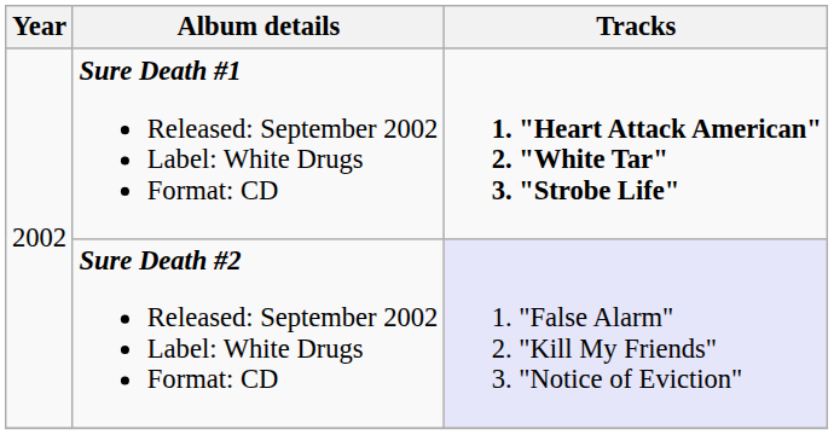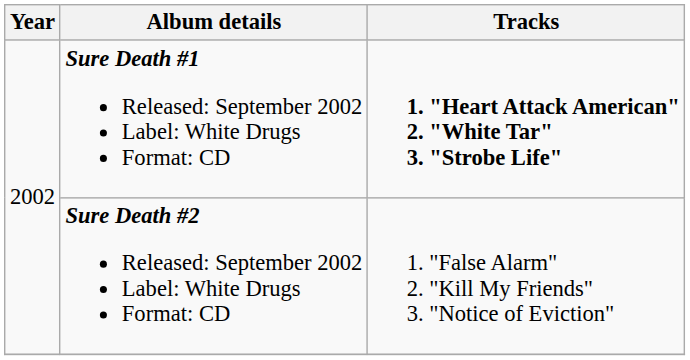row 3 | Tracks: lavender background -> no background
